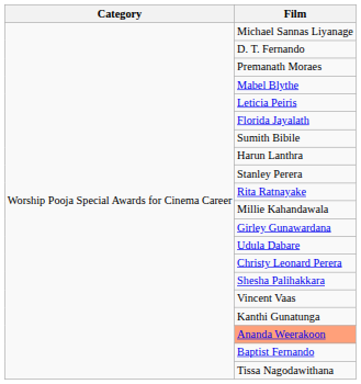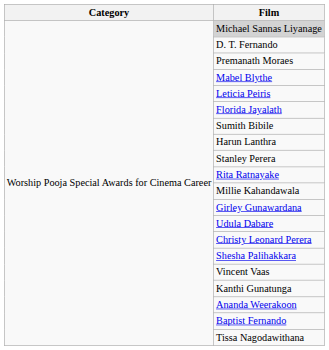row 2 | Film: no background -> lightgrey background
row 19 | Film: lightsalmon background -> no background
